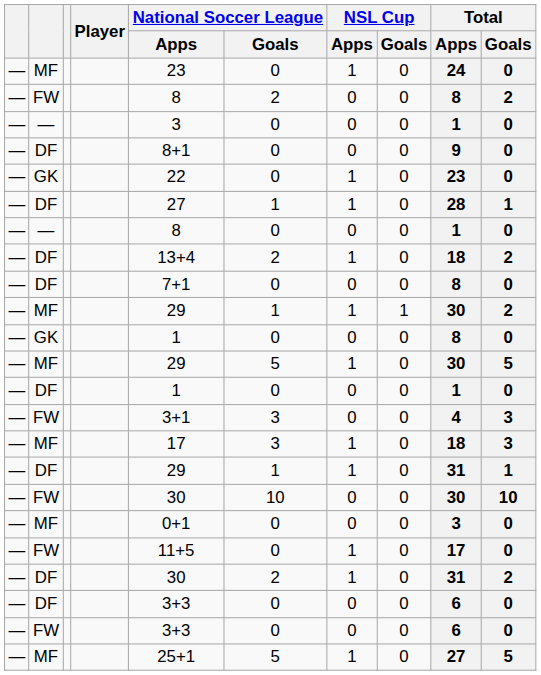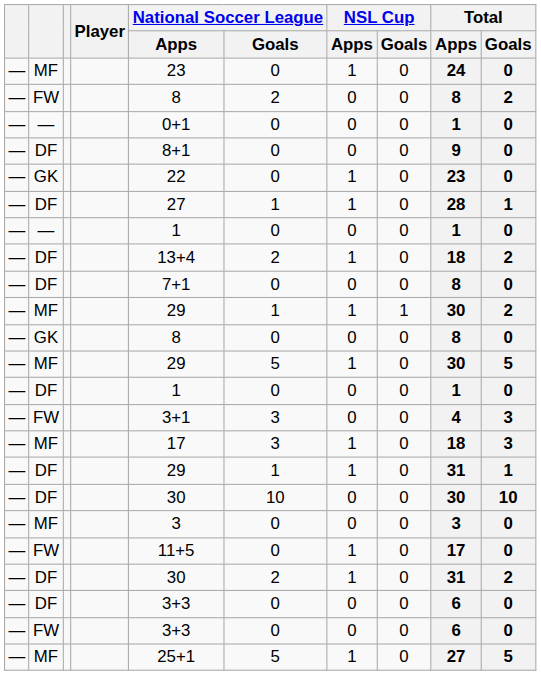row 5 | National Soccer League / Apps: 3 -> 0+1
row 9 | National Soccer League / Apps: 8 -> 1
row 13 | National Soccer League / Apps: 1 -> 8
row 19 | column 2: FW -> DF
row 20 | National Soccer League / Apps: 0+1 -> 3
